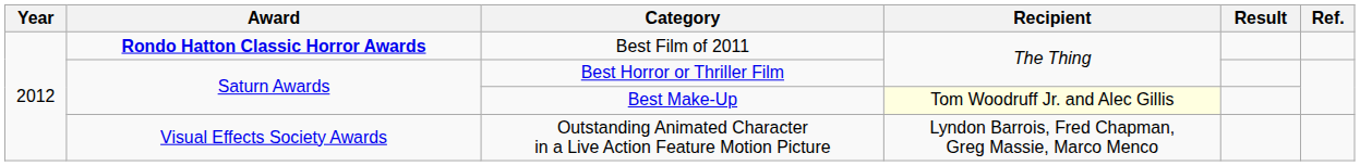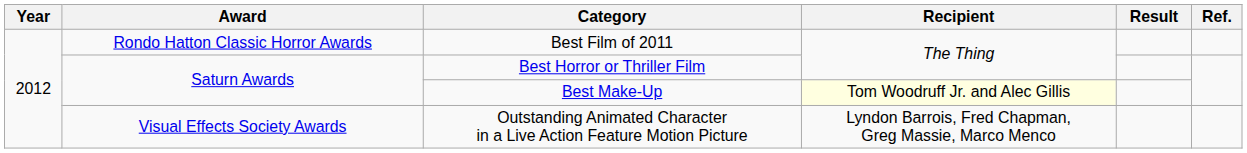Best Film of 2011 | Award: bold -> normal
